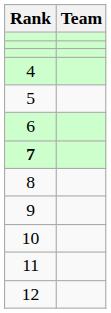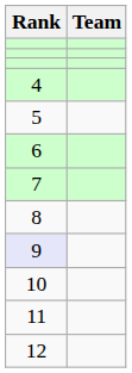row 8 | Rank: bold -> normal
row 10 | Rank: no background -> lavender background
